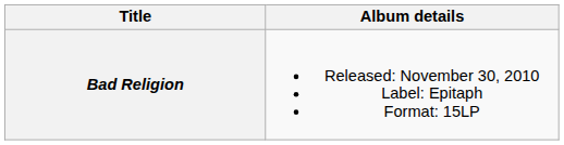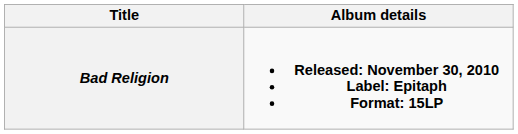Bad Religion | Album details: normal -> bold
